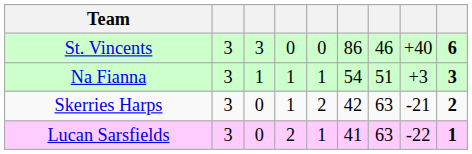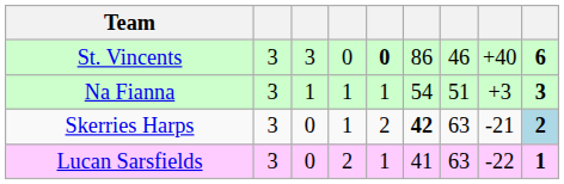St. Vincents | column 5: normal -> bold
Skerries Harps | column 6: normal -> bold
Skerries Harps | column 9: no background -> lightblue background
